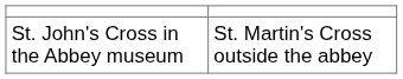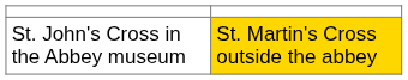St. John's Cross in the Abbey museum | column 2: no background -> gold background
